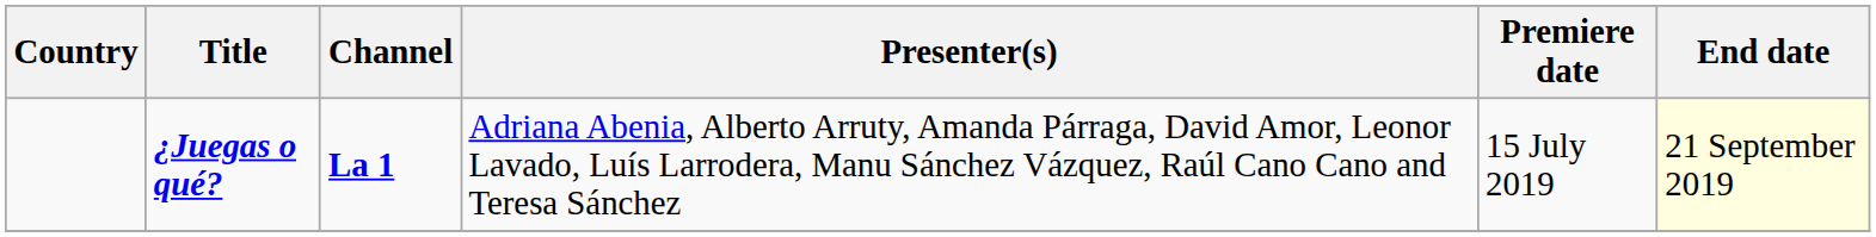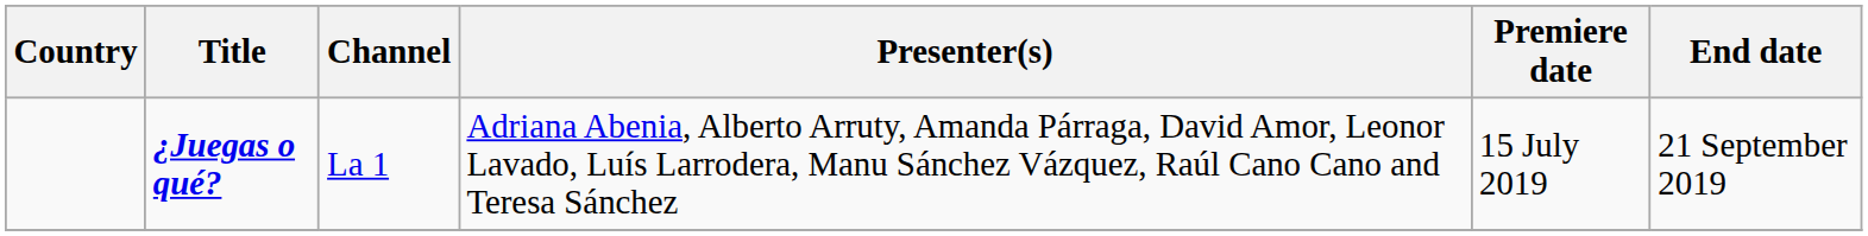¿Juegas o qué? | Channel: bold -> normal
¿Juegas o qué? | End date: lightyellow background -> no background
